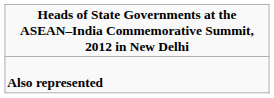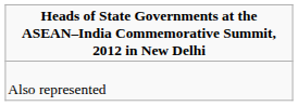row 2 | column 1: bold -> normal
